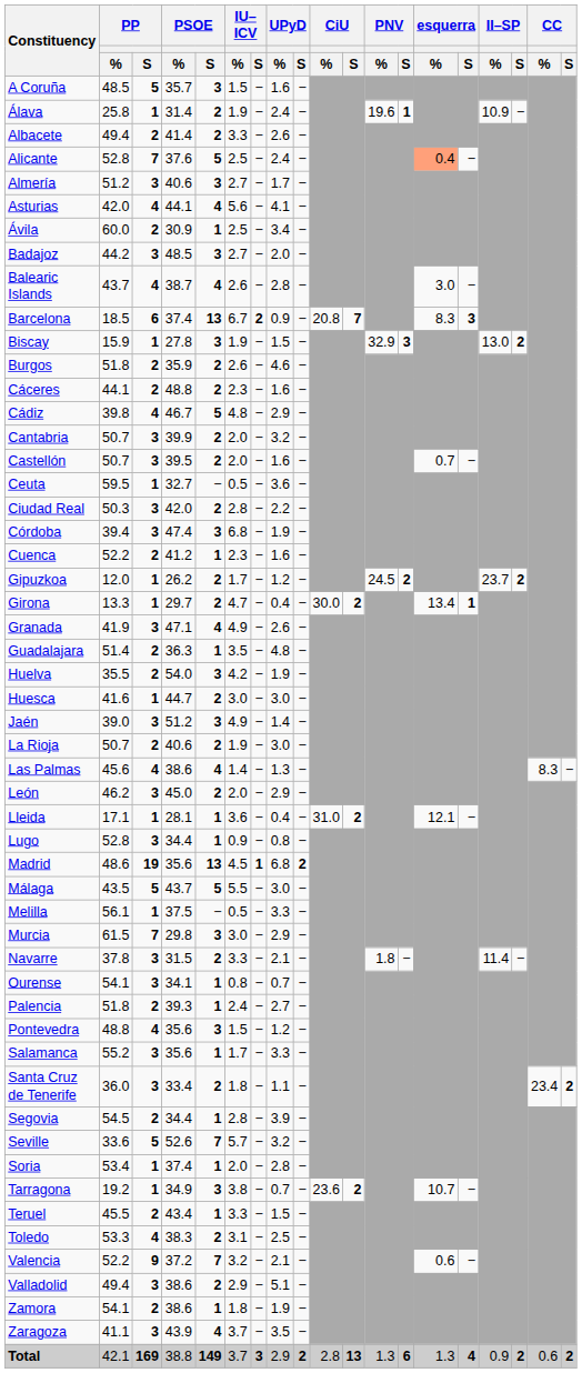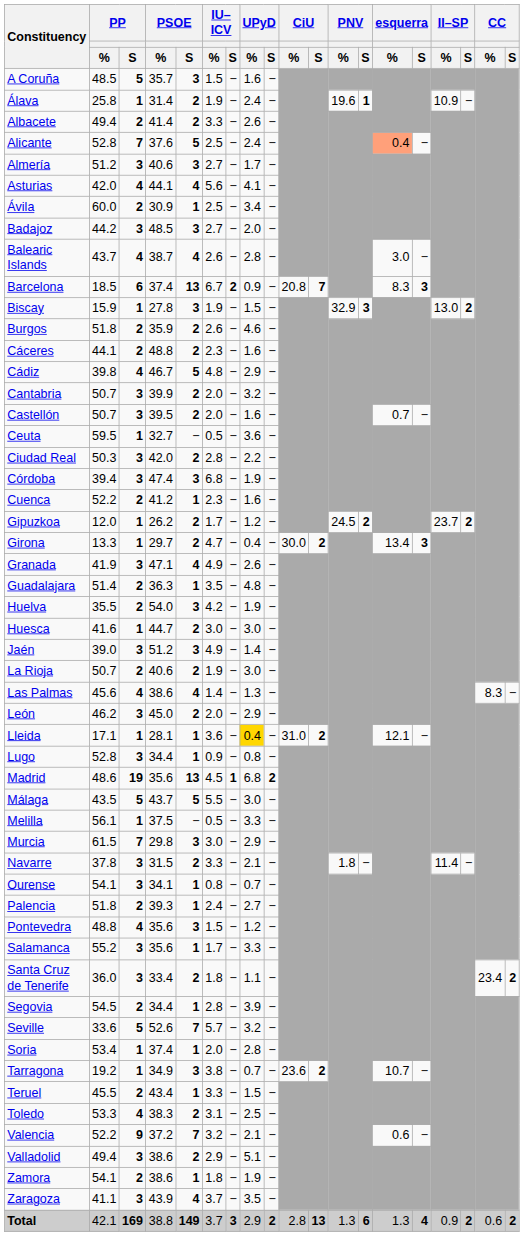Girona | esquerra / S: 1 -> 3
Lleida | UPyD / %: no background -> gold background
